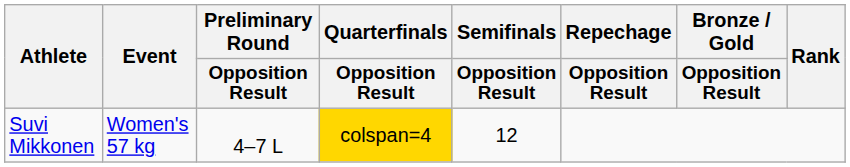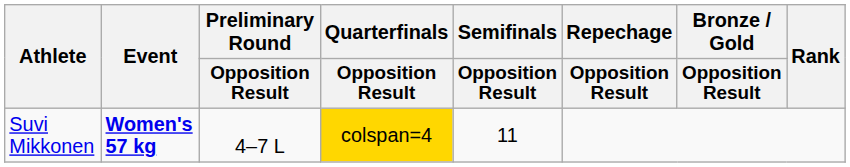Suvi Mikkonen | Event: normal -> bold
Suvi Mikkonen | Semifinals / Opposition Result: 12 -> 11
